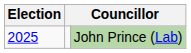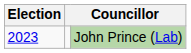John Prince (Lab) | Election: 2025 -> 2023
